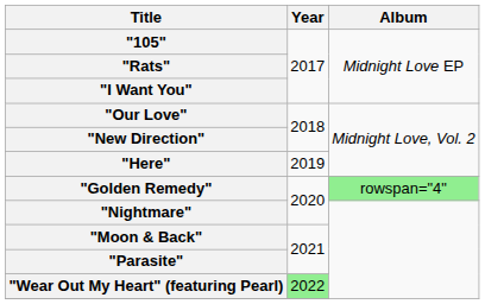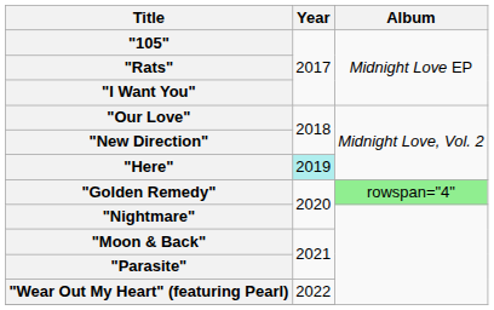"Here" | Year: no background -> paleturquoise background
"Wear Out My Heart" (featuring Pearl) | Year: lightgreen background -> no background
